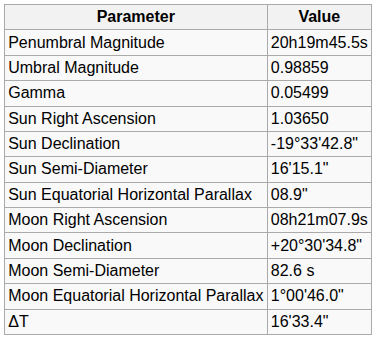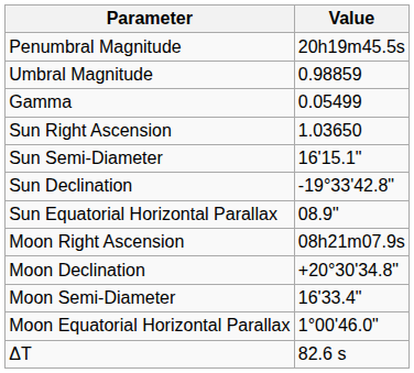rows swapped: Sun Declination <-> Sun Semi-Diameter
Moon Semi-Diameter | Value: 82.6 s -> 16'33.4"
ΔT | Value: 16'33.4" -> 82.6 s
